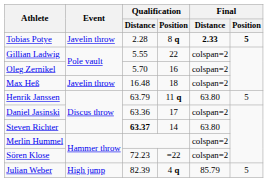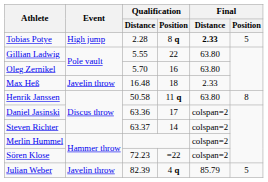Tobias Potye | Event: Javelin throw -> High jump
Tobias Potye | Final / Position: bold -> normal
Gillian Ladwig | Final / Distance: colspan=2 -> 63.80
Oleg Zernikel | Final / Distance: colspan=2 -> 63.80
Max Heß | Final / Distance: colspan=2 -> 2.33
Henrik Janssen | Qualification / Distance: 63.79 -> 50.58
Henrik Janssen | Final / Position: 5 -> 8
Steven Richter | Qualification / Distance: bold -> normal
Steven Richter | Final / Distance: 63.80 -> colspan=2
Julian Weber | Event: High jump -> Javelin throw
